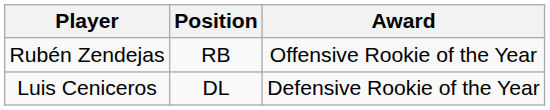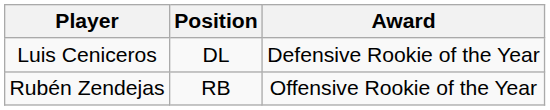rows swapped: Rubén Zendejas <-> Luis Ceniceros
